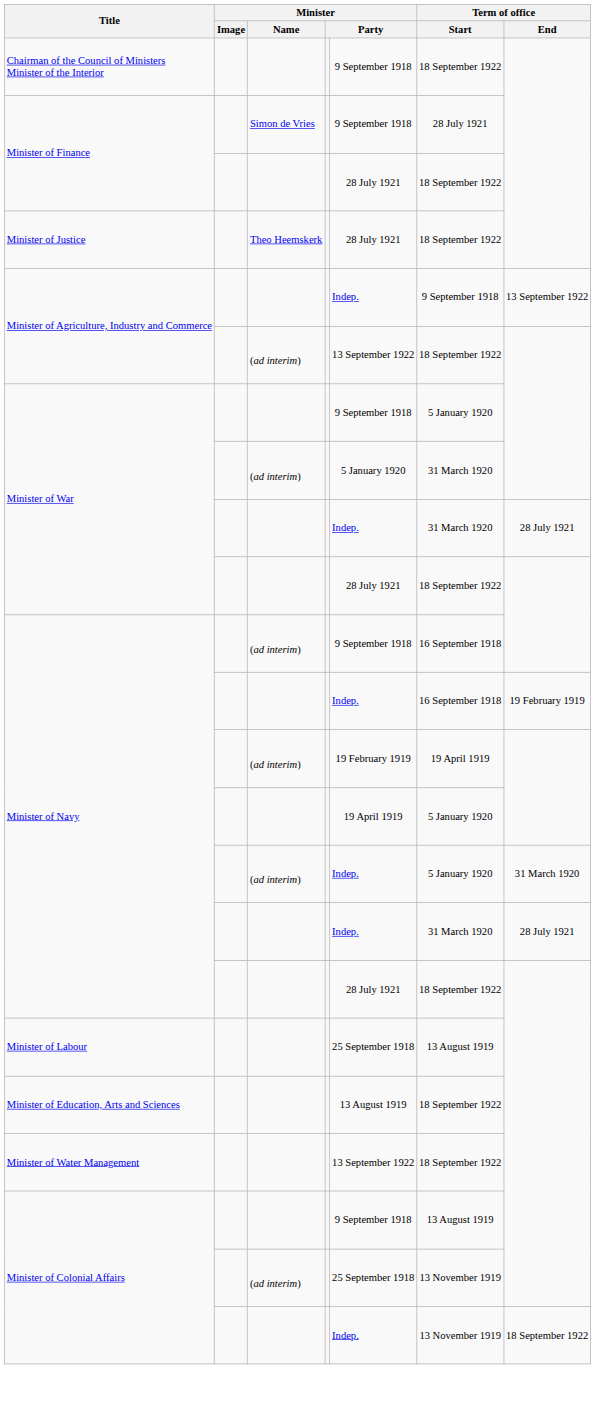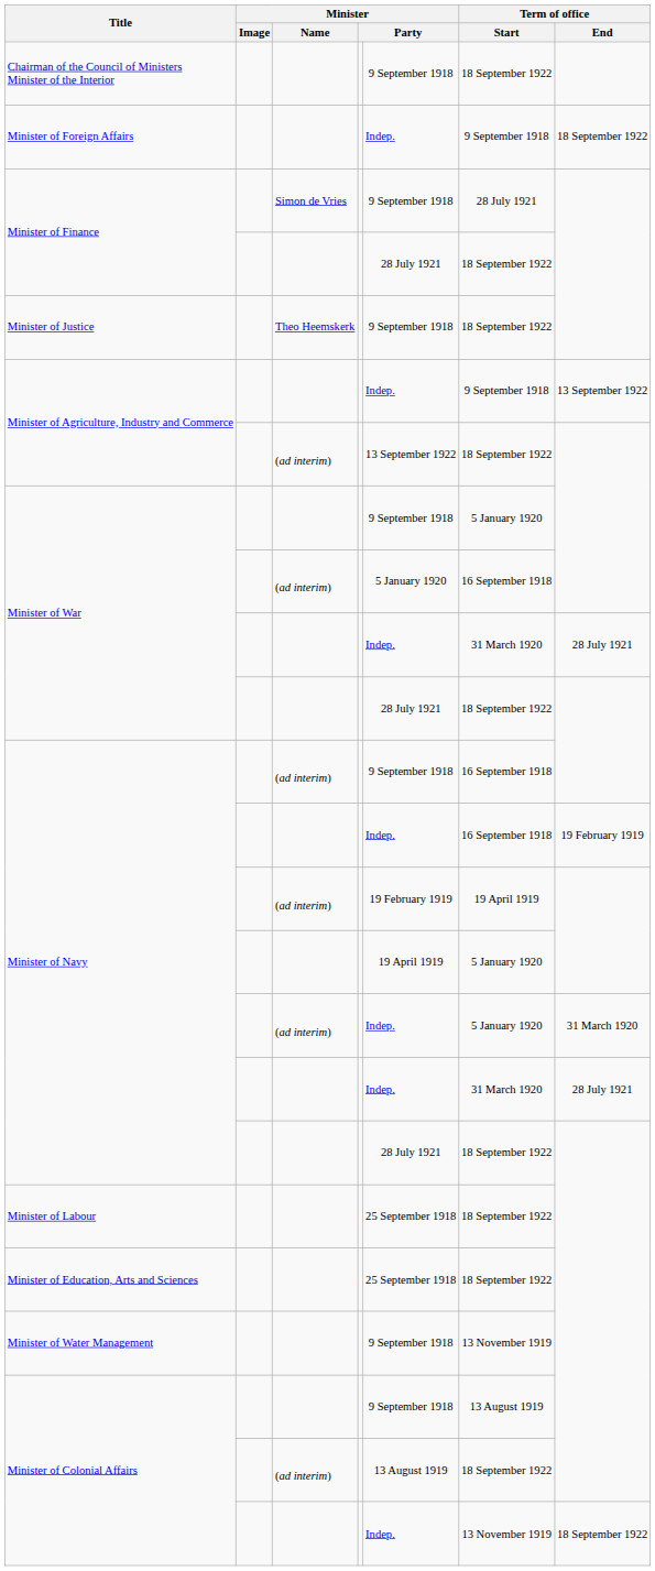+ row: Minister of Foreign Affairs | Indep. | 9 September 1918 | 18 September 1922
Minister of Justice | column 5: 28 July 1921 -> 9 September 1918
Minister of War / (ad interim) | Term of office / Start: 31 March 1920 -> 16 September 1918
Minister of Labour | Term of office / Start: 13 August 1919 -> 18 September 1922
Minister of Education, Arts and Sciences | column 5: 13 August 1919 -> 25 September 1918
Minister of Water Management | column 5: 13 September 1922 -> 9 September 1918
Minister of Water Management | Term of office / Start: 18 September 1922 -> 13 November 1919
Minister of Colonial Affairs / (ad interim) | column 5: 25 September 1918 -> 13 August 1919
Minister of Colonial Affairs / (ad interim) | Term of office / Start: 13 November 1919 -> 18 September 1922
